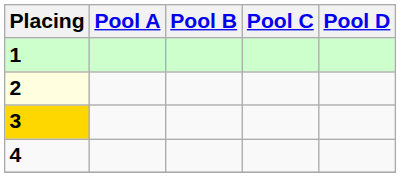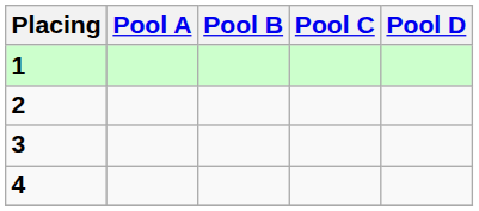2 | Placing: lightyellow background -> no background
3 | Placing: gold background -> no background
